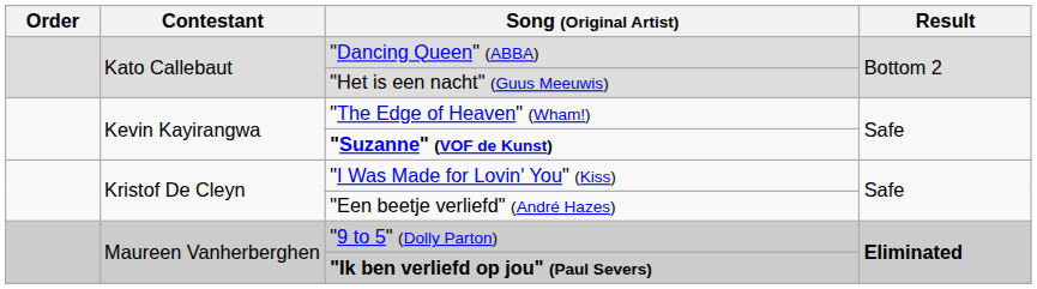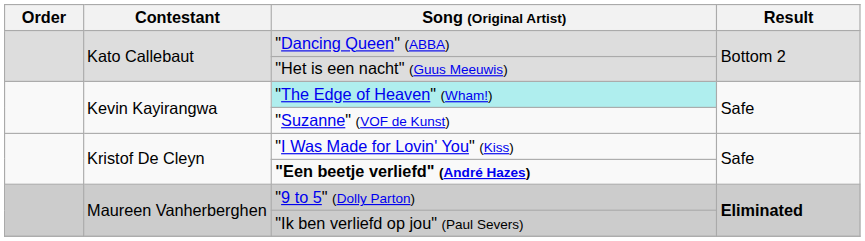"The Edge of Heaven" (Wham!) | Song (Original Artist): no background -> paleturquoise background
"Suzanne" (VOF de Kunst) | Song (Original Artist): bold -> normal
"Een beetje verliefd" (André Hazes) | Song (Original Artist): normal -> bold
"Ik ben verliefd op jou" (Paul Severs) | Song (Original Artist): bold -> normal
